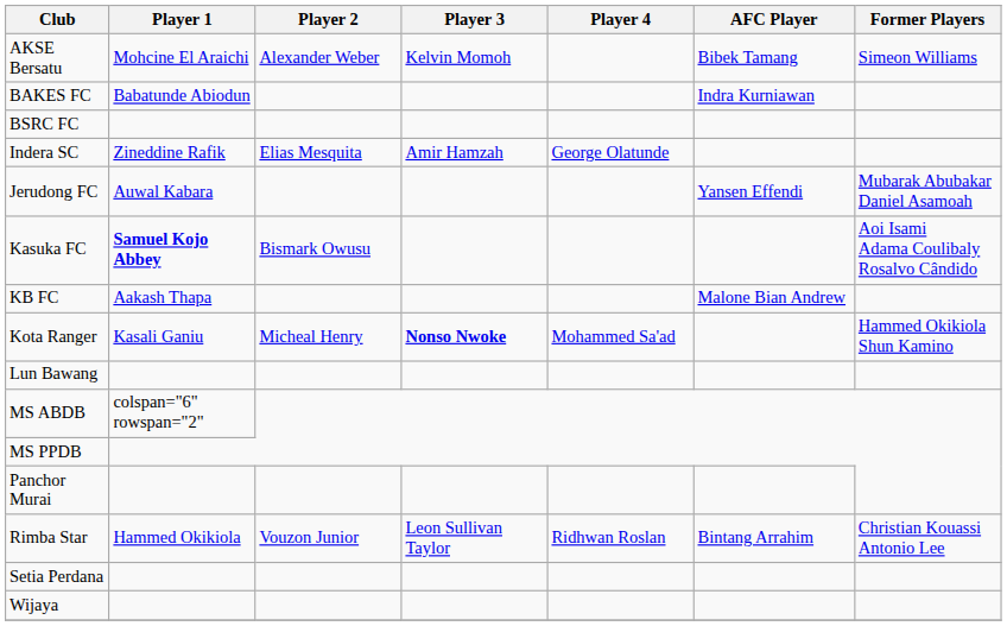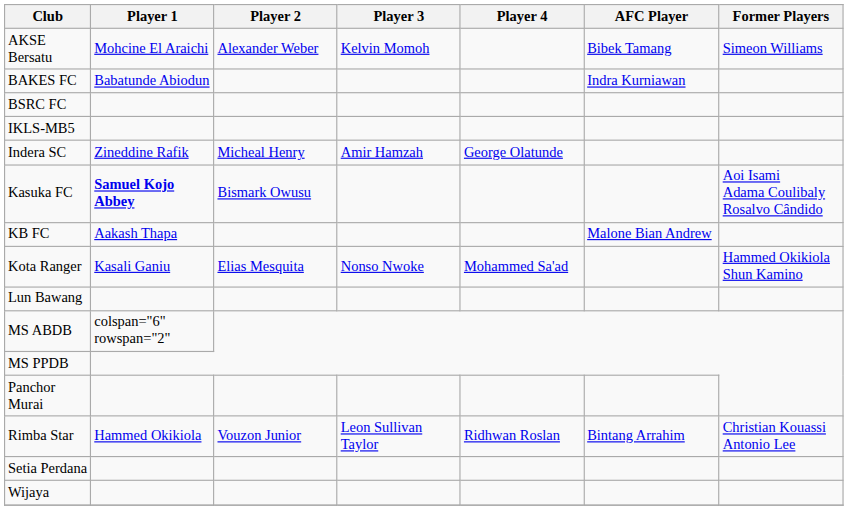+ row: IKLS-MB5
Indera SC | Player 2: Elias Mesquita -> Micheal Henry
- row: Jerudong FC | Auwal Kabara | Yansen Effendi | Mubarak Abubakar Daniel Asamoah
Kota Ranger | Player 2: Micheal Henry -> Elias Mesquita
Kota Ranger | Player 3: bold -> normal
